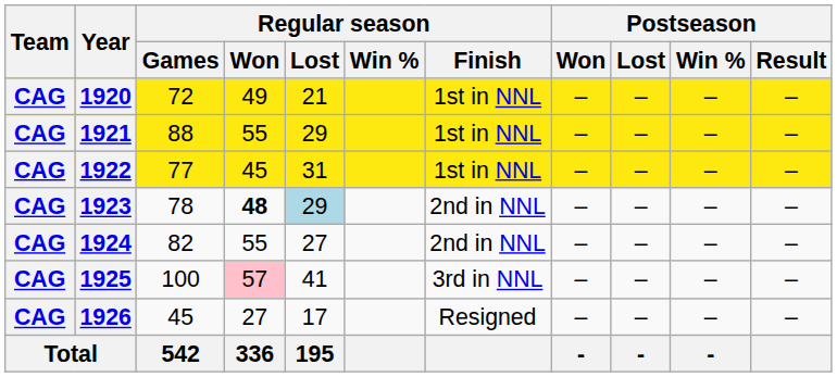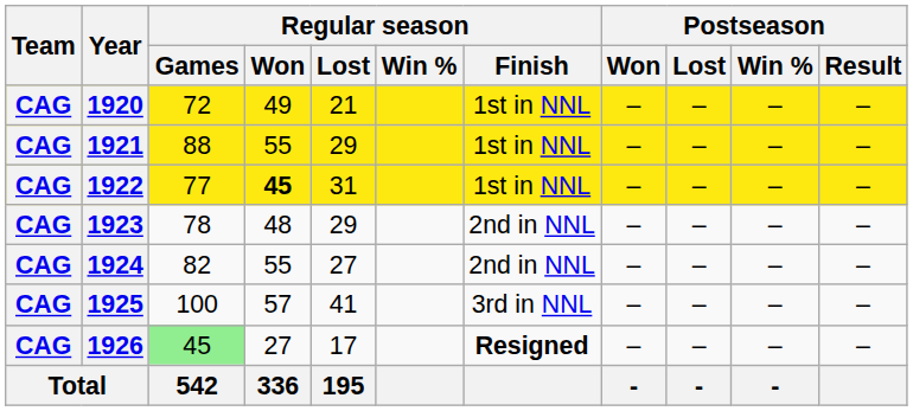1922 | Regular season / Won: normal -> bold
1923 | Regular season / Won: bold -> normal
1923 | Regular season / Lost: lightblue background -> no background
1925 | Regular season / Won: pink background -> no background
1926 | Regular season / Games: no background -> lightgreen background
1926 | Regular season / Finish: normal -> bold
